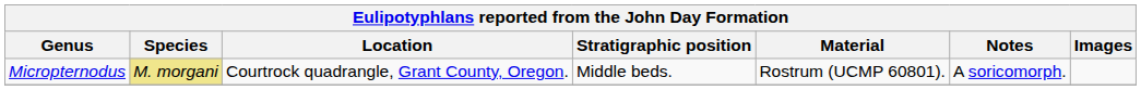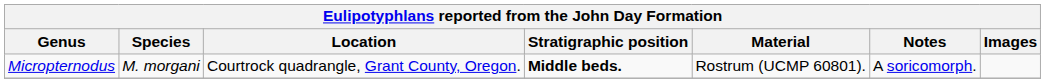Micropternodus | Species: khaki background -> no background
Micropternodus | Stratigraphic position: normal -> bold
